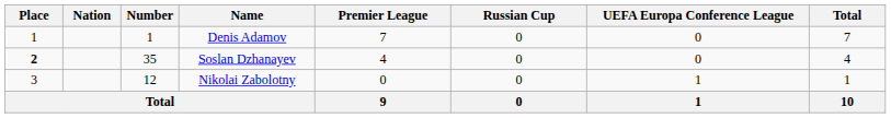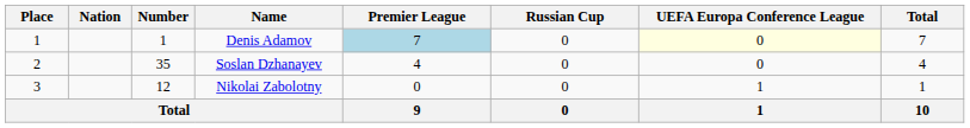Denis Adamov | Premier League: no background -> lightblue background
Denis Adamov | UEFA Europa Conference League: no background -> lightyellow background
Soslan Dzhanayev | Place: bold -> normal
